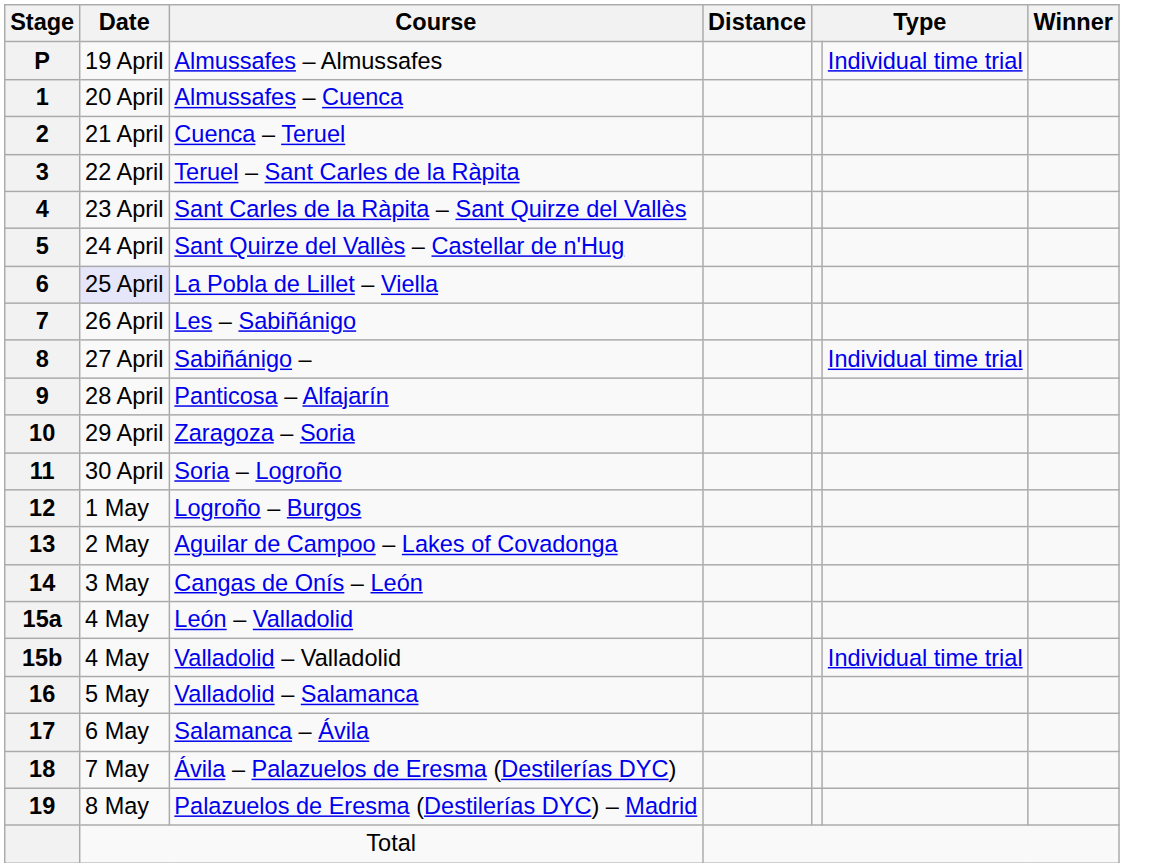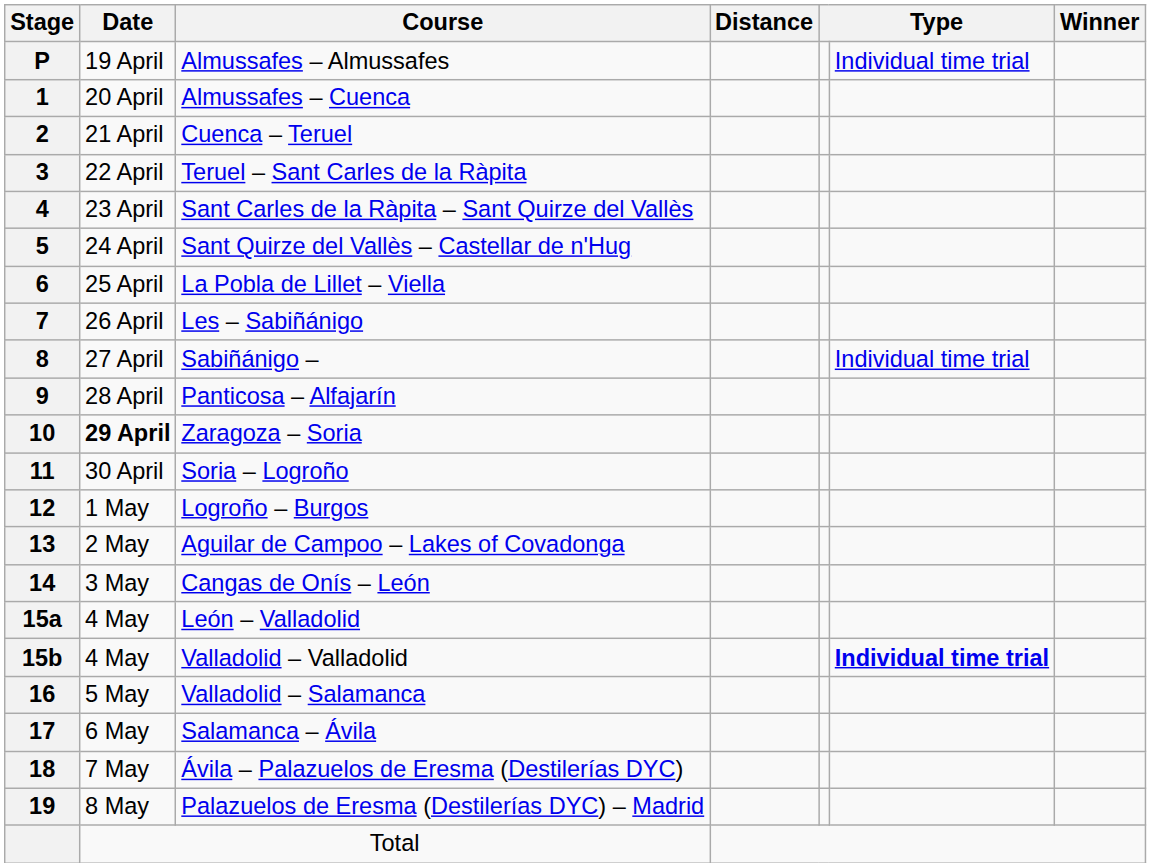La Pobla de Lillet – Viella | Date: lavender background -> no background
Zaragoza – Soria | Date: normal -> bold
Valladolid – Valladolid | column 6: normal -> bold
